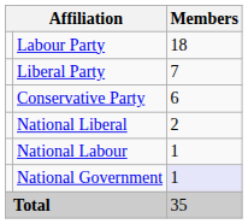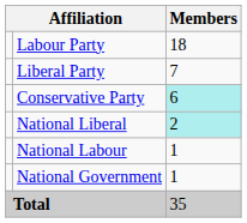Conservative Party | Members: no background -> paleturquoise background
National Liberal | Members: no background -> paleturquoise background
National Government | Members: lavender background -> no background
